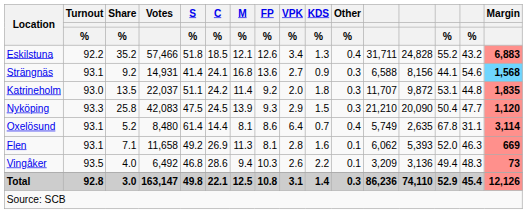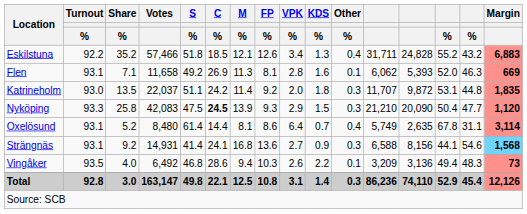rows swapped: Flen <-> Strängnäs
Nyköping | C / %: normal -> bold
